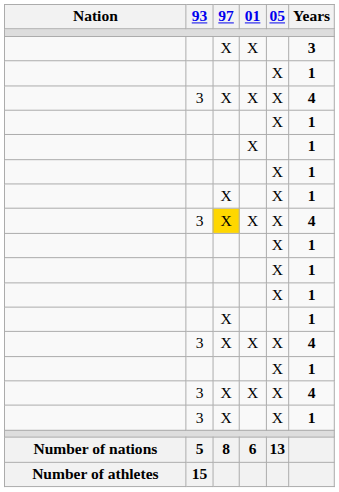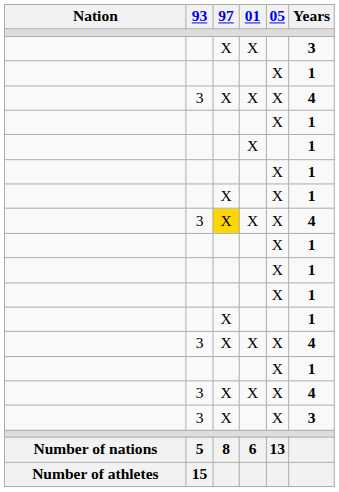row 18 | Years: 1 -> 3
